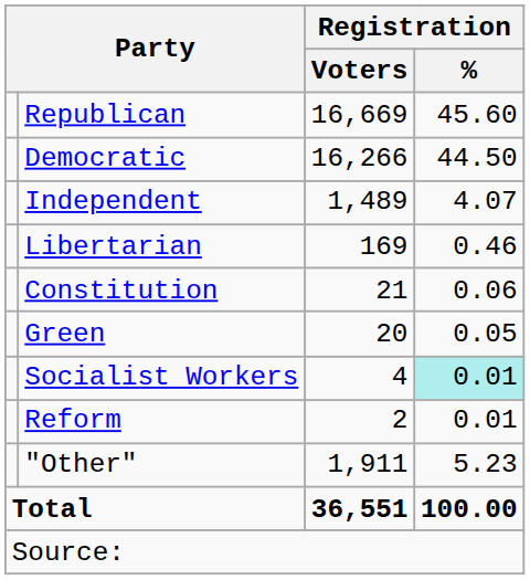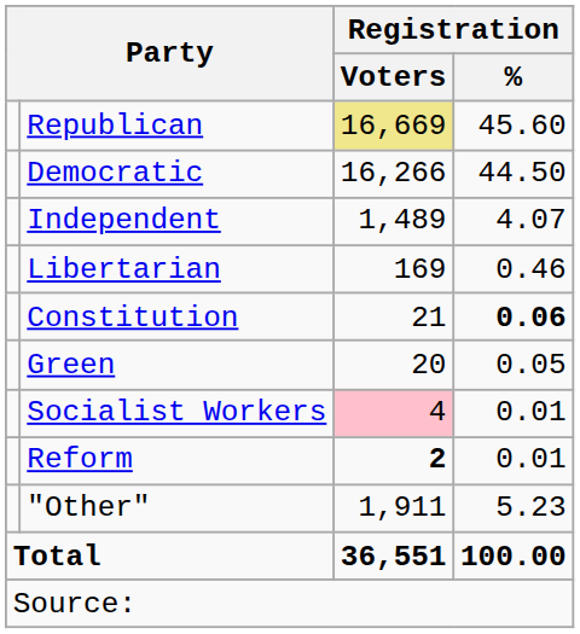Republican | Registration / Voters: no background -> khaki background
Constitution | Registration / %: normal -> bold
Socialist Workers | Registration / Voters: no background -> pink background
Socialist Workers | Registration / %: paleturquoise background -> no background
Reform | Registration / Voters: normal -> bold
